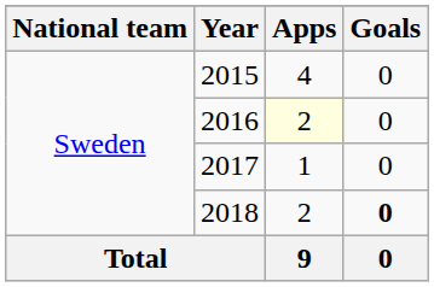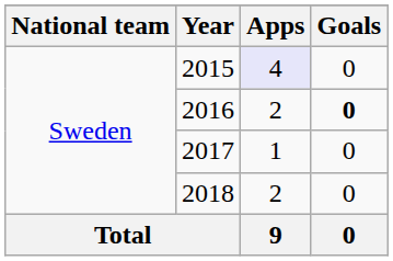2015 | Apps: no background -> lavender background
2016 | Apps: lightyellow background -> no background
2016 | Goals: normal -> bold
2018 | Goals: bold -> normal
